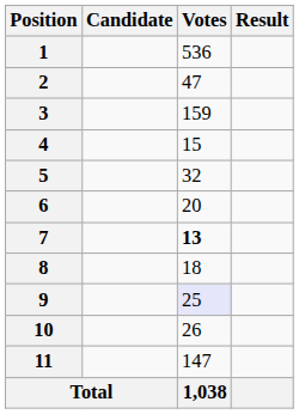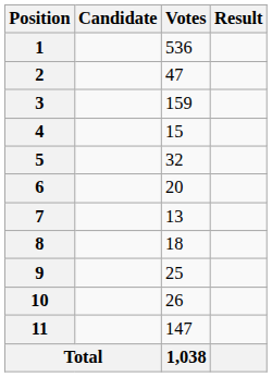7 | Votes: bold -> normal
9 | Votes: lavender background -> no background
